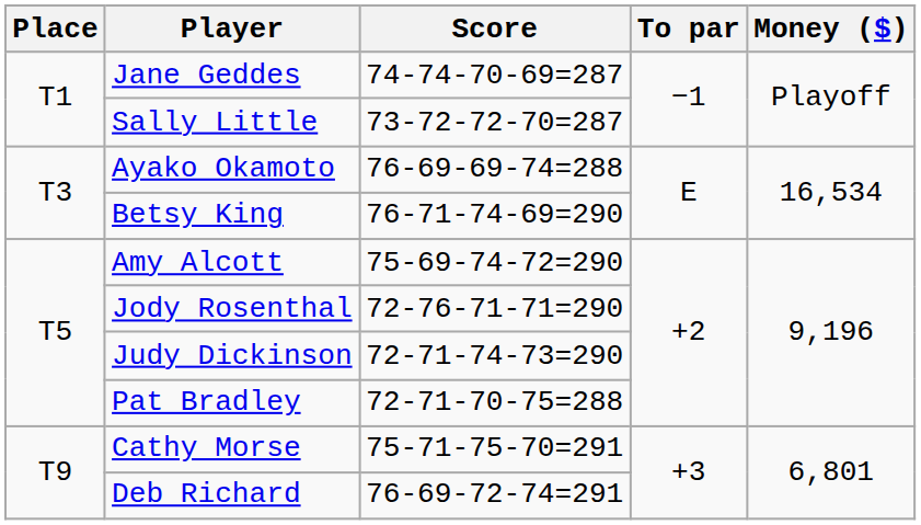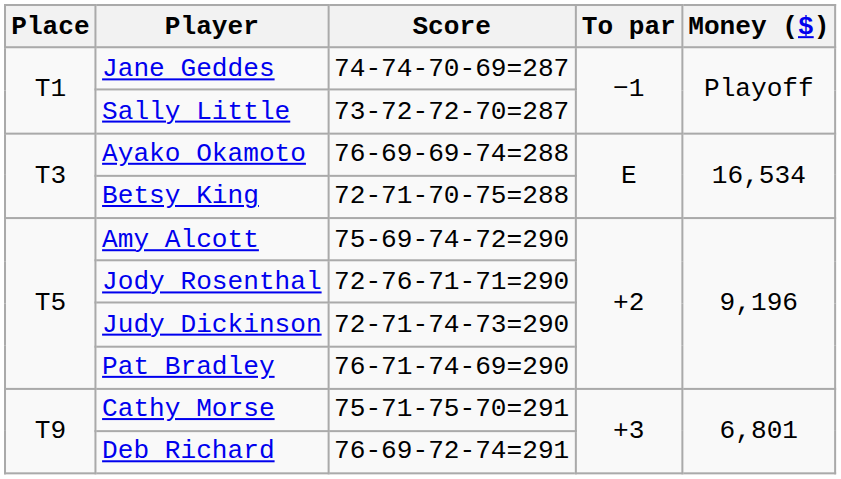Betsy King | Score: 76-71-74-69=290 -> 72-71-70-75=288
Pat Bradley | Score: 72-71-70-75=288 -> 76-71-74-69=290
